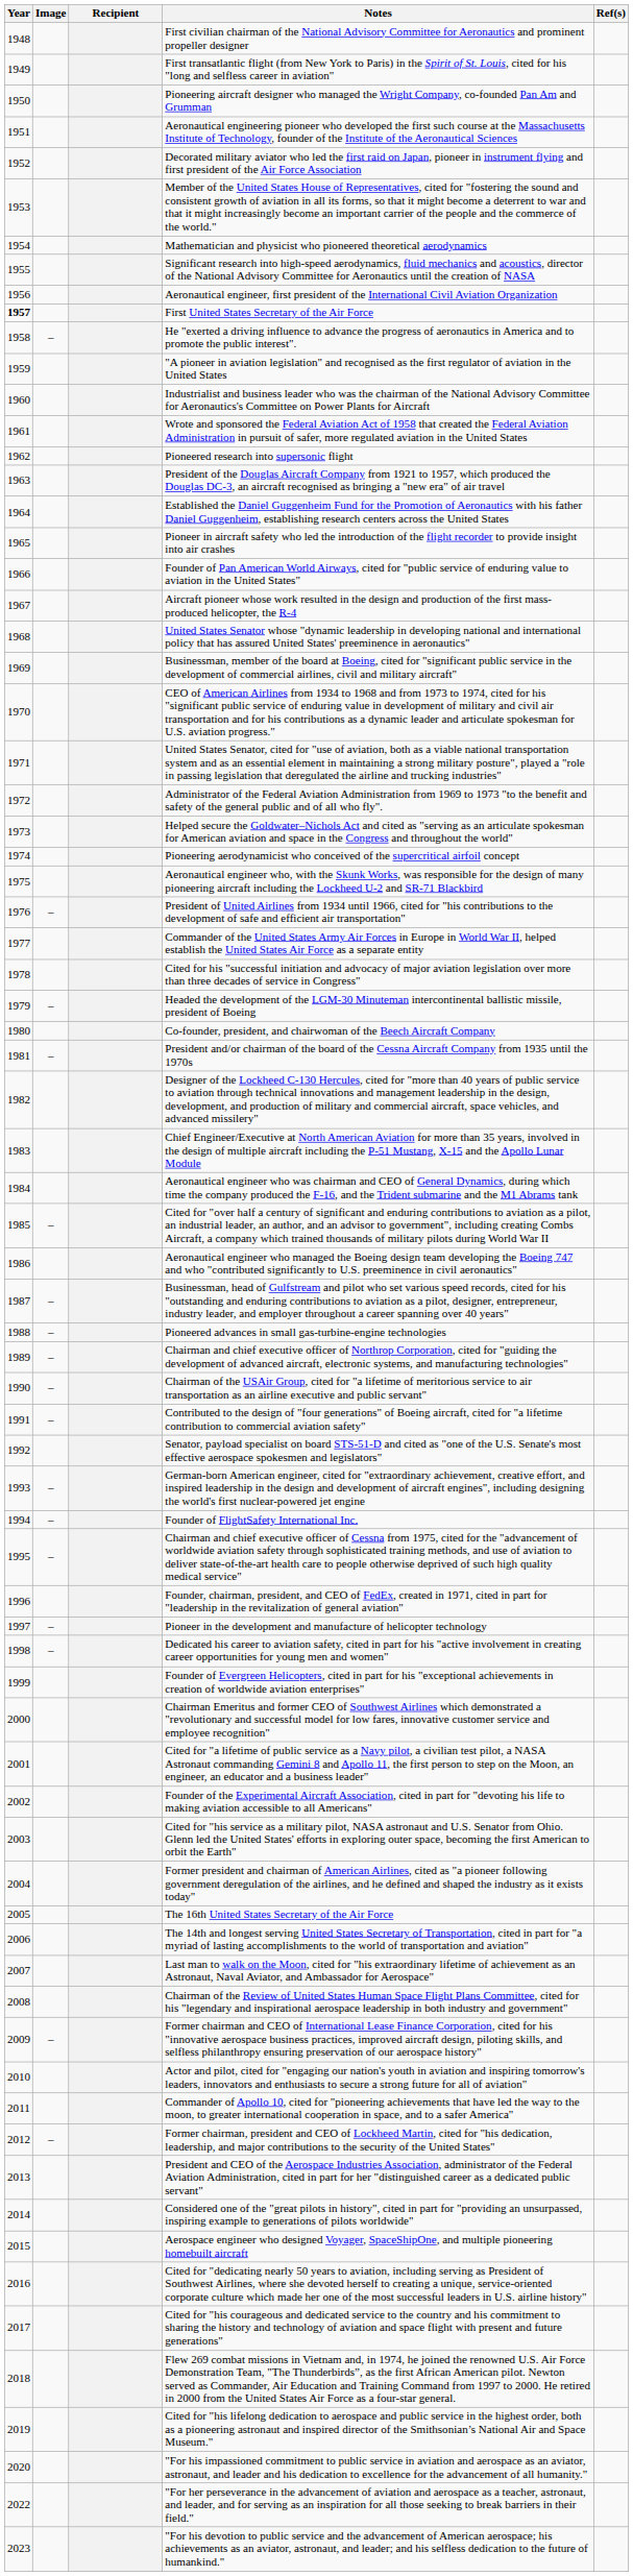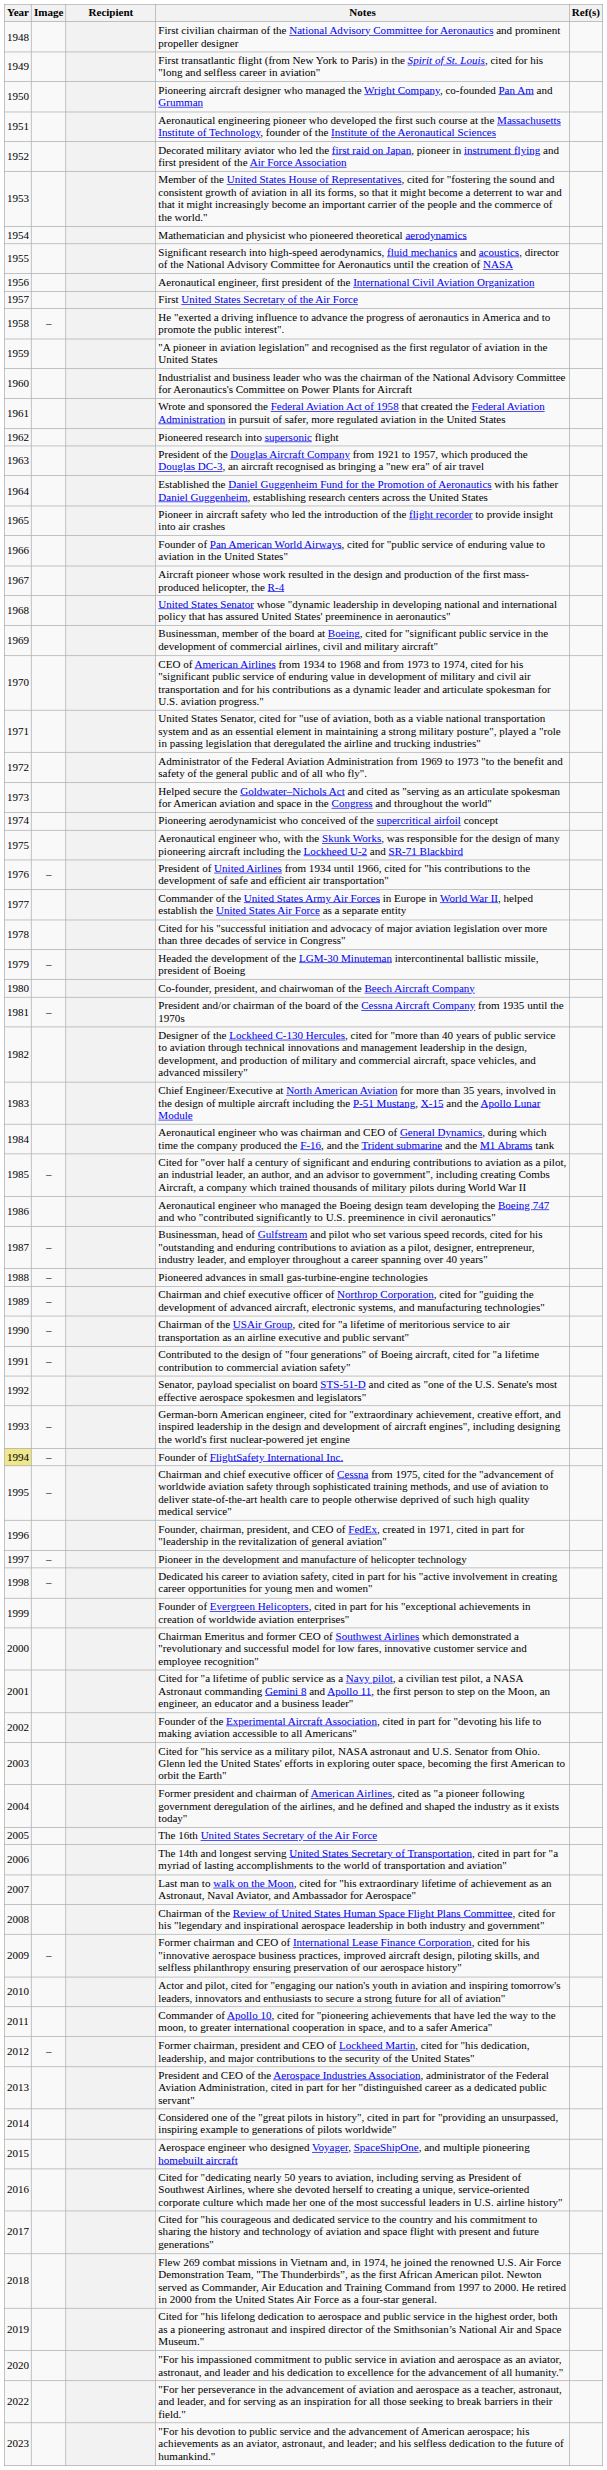First United States Secretary of the Air Force | Year: bold -> normal
Founder of FlightSafety International Inc. | Year: no background -> khaki background
